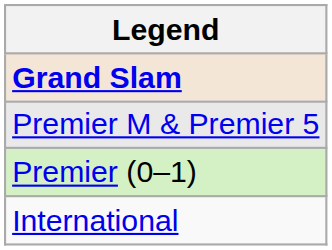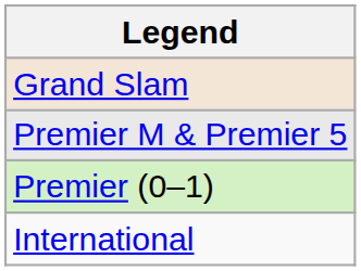row 2 | column 1: bold -> normal
